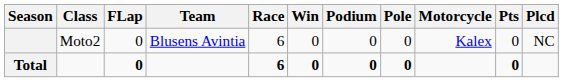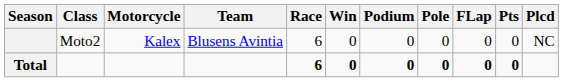columns swapped: Motorcycle <-> FLap
